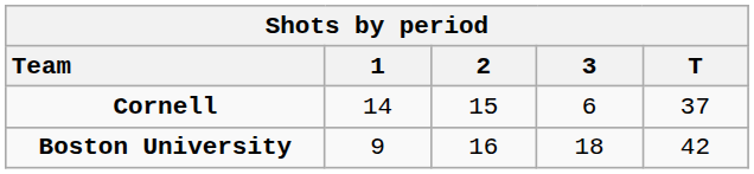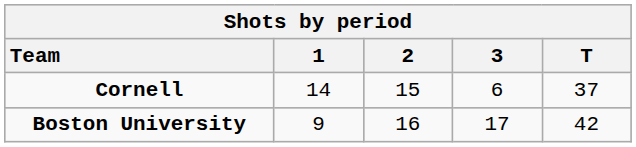Boston University | 3: 18 -> 17
